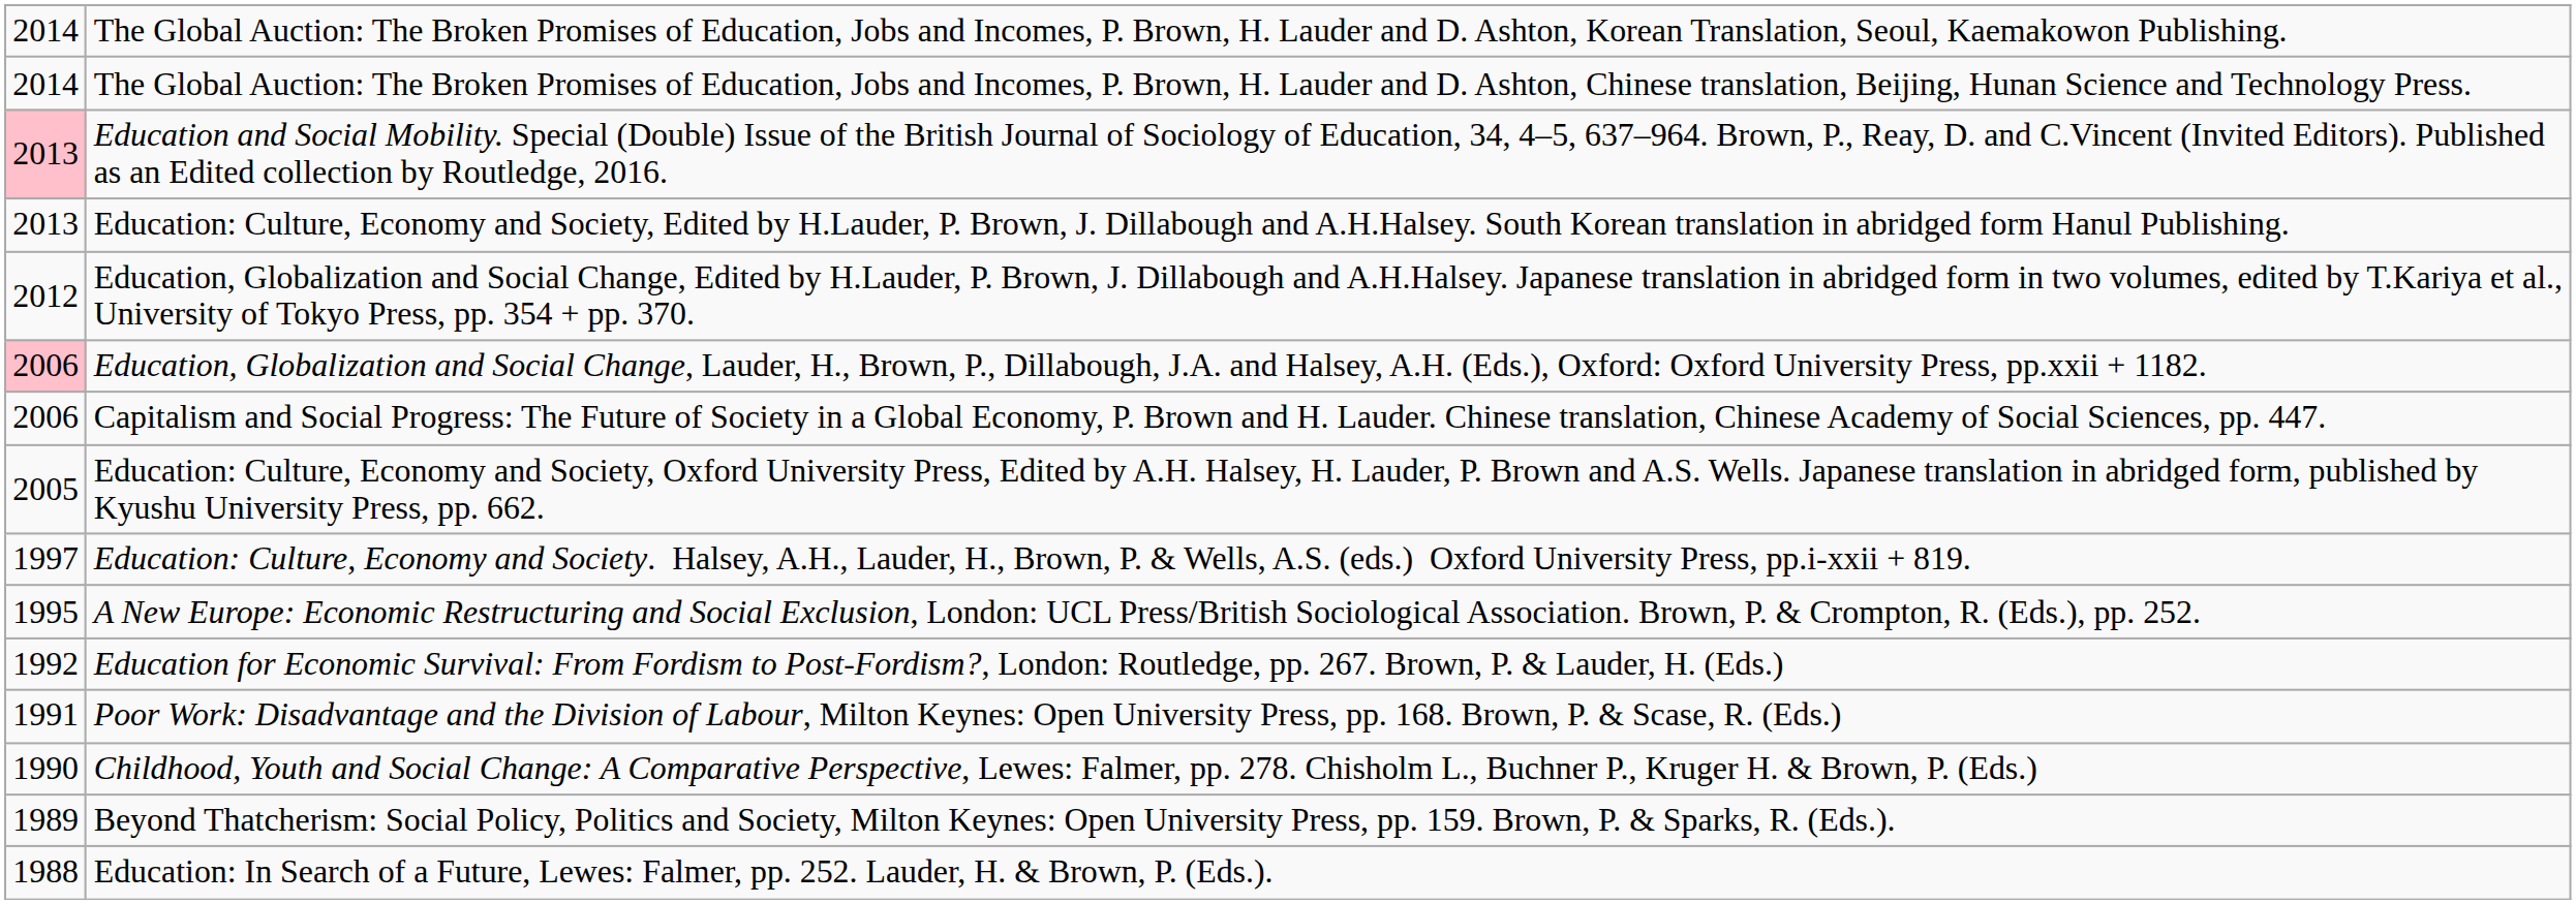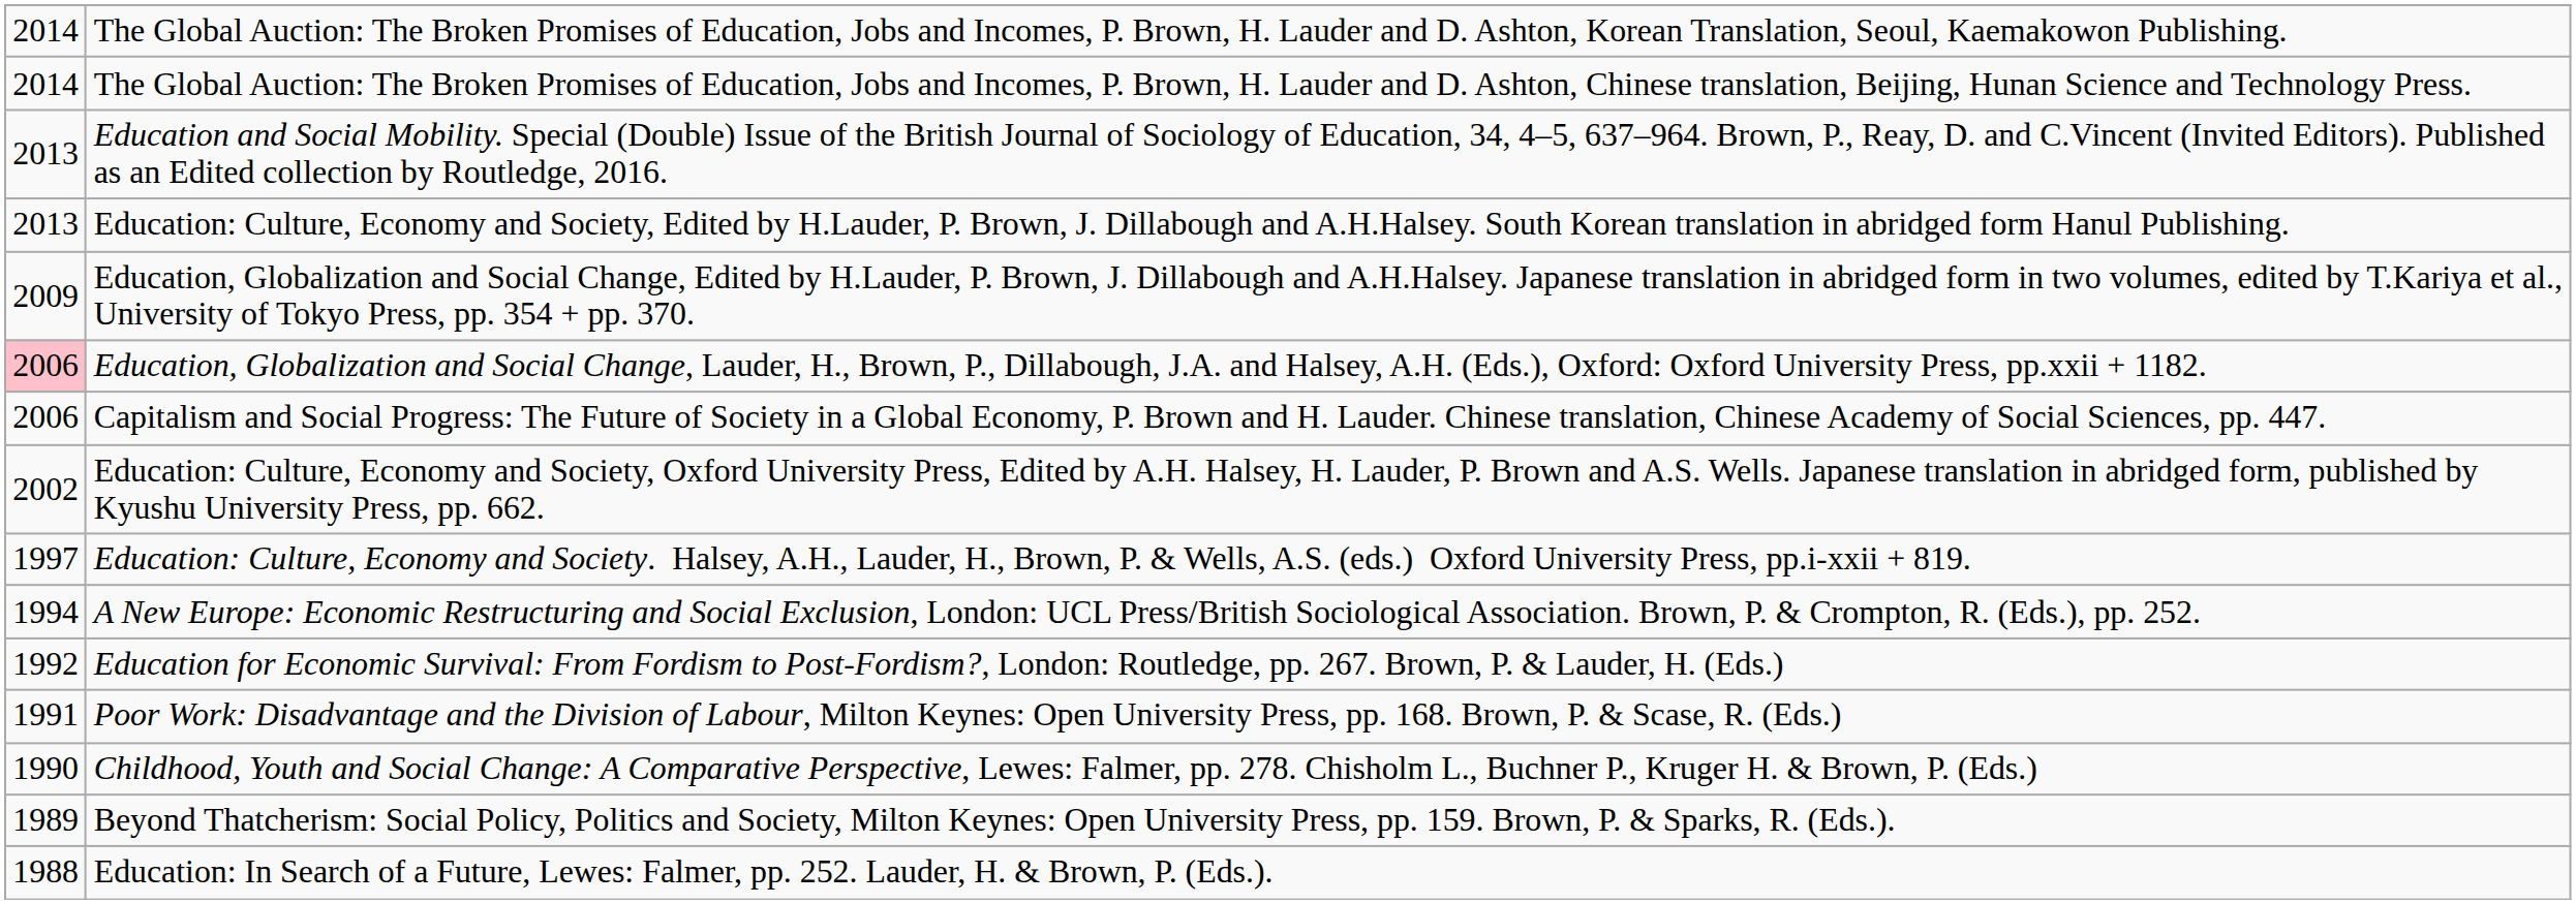row 3 | column 1: pink background -> no background
row 5 | column 1: 2012 -> 2009
row 8 | column 1: 2005 -> 2002
row 10 | column 1: 1995 -> 1994
